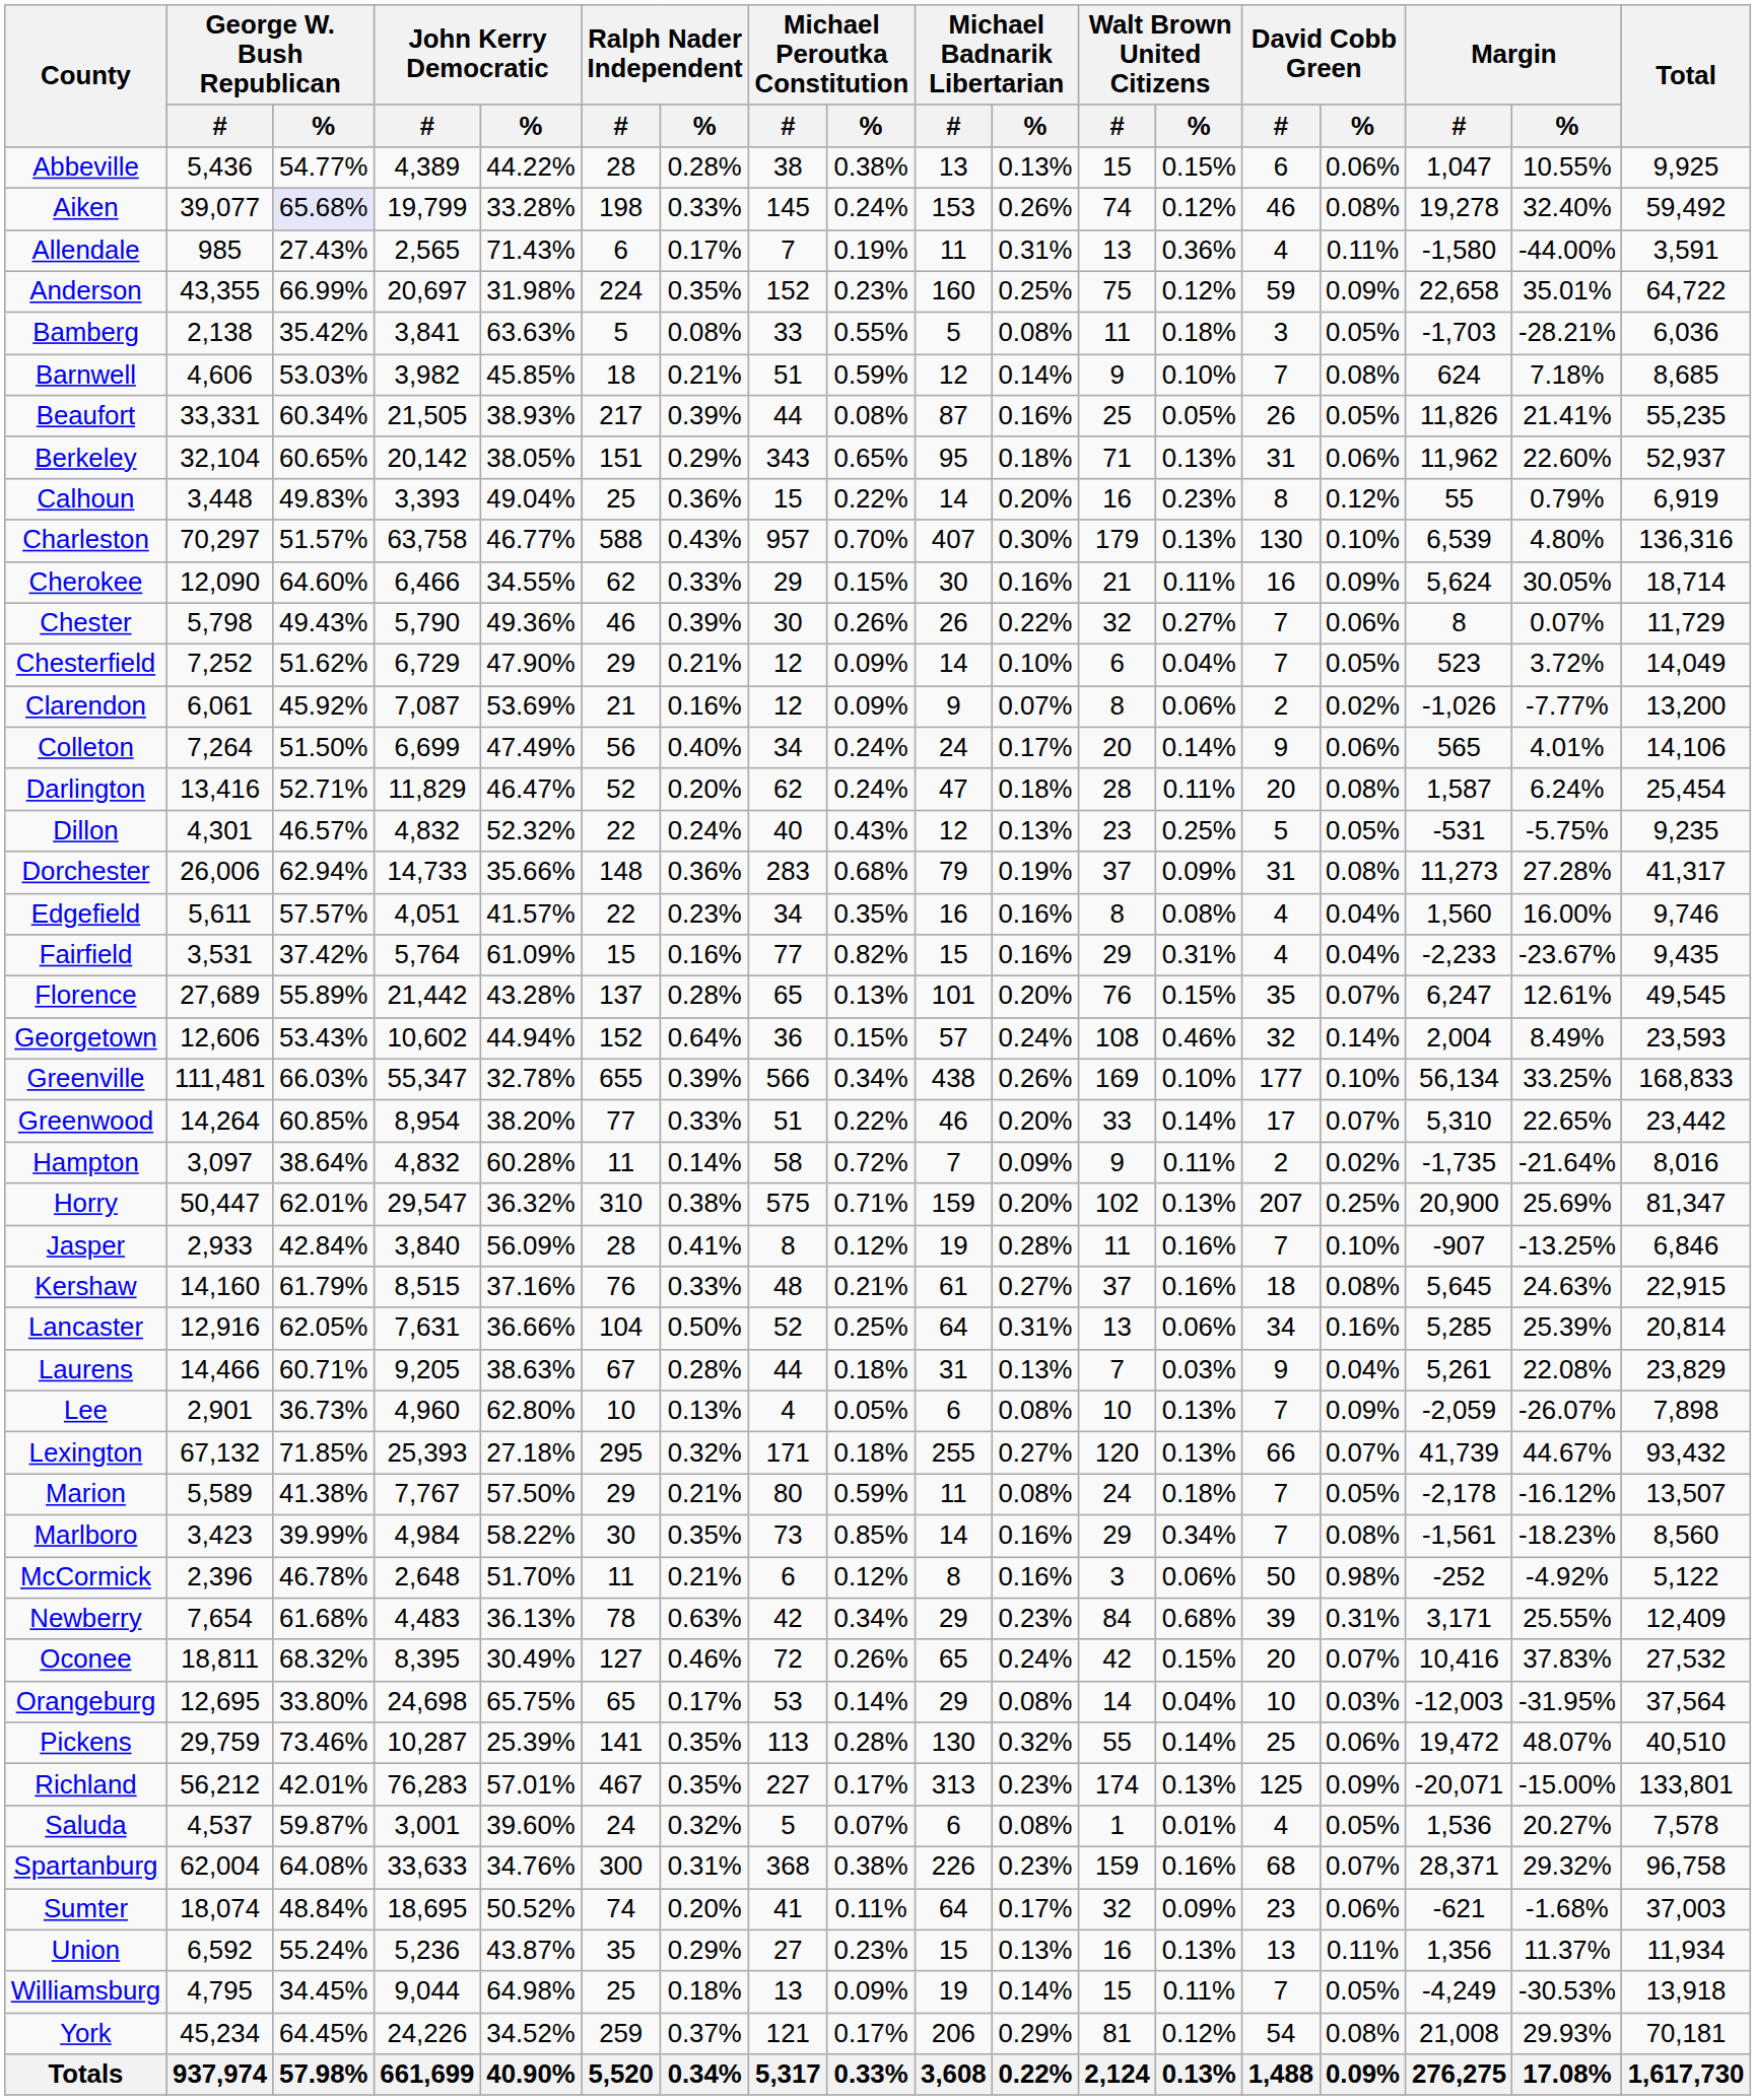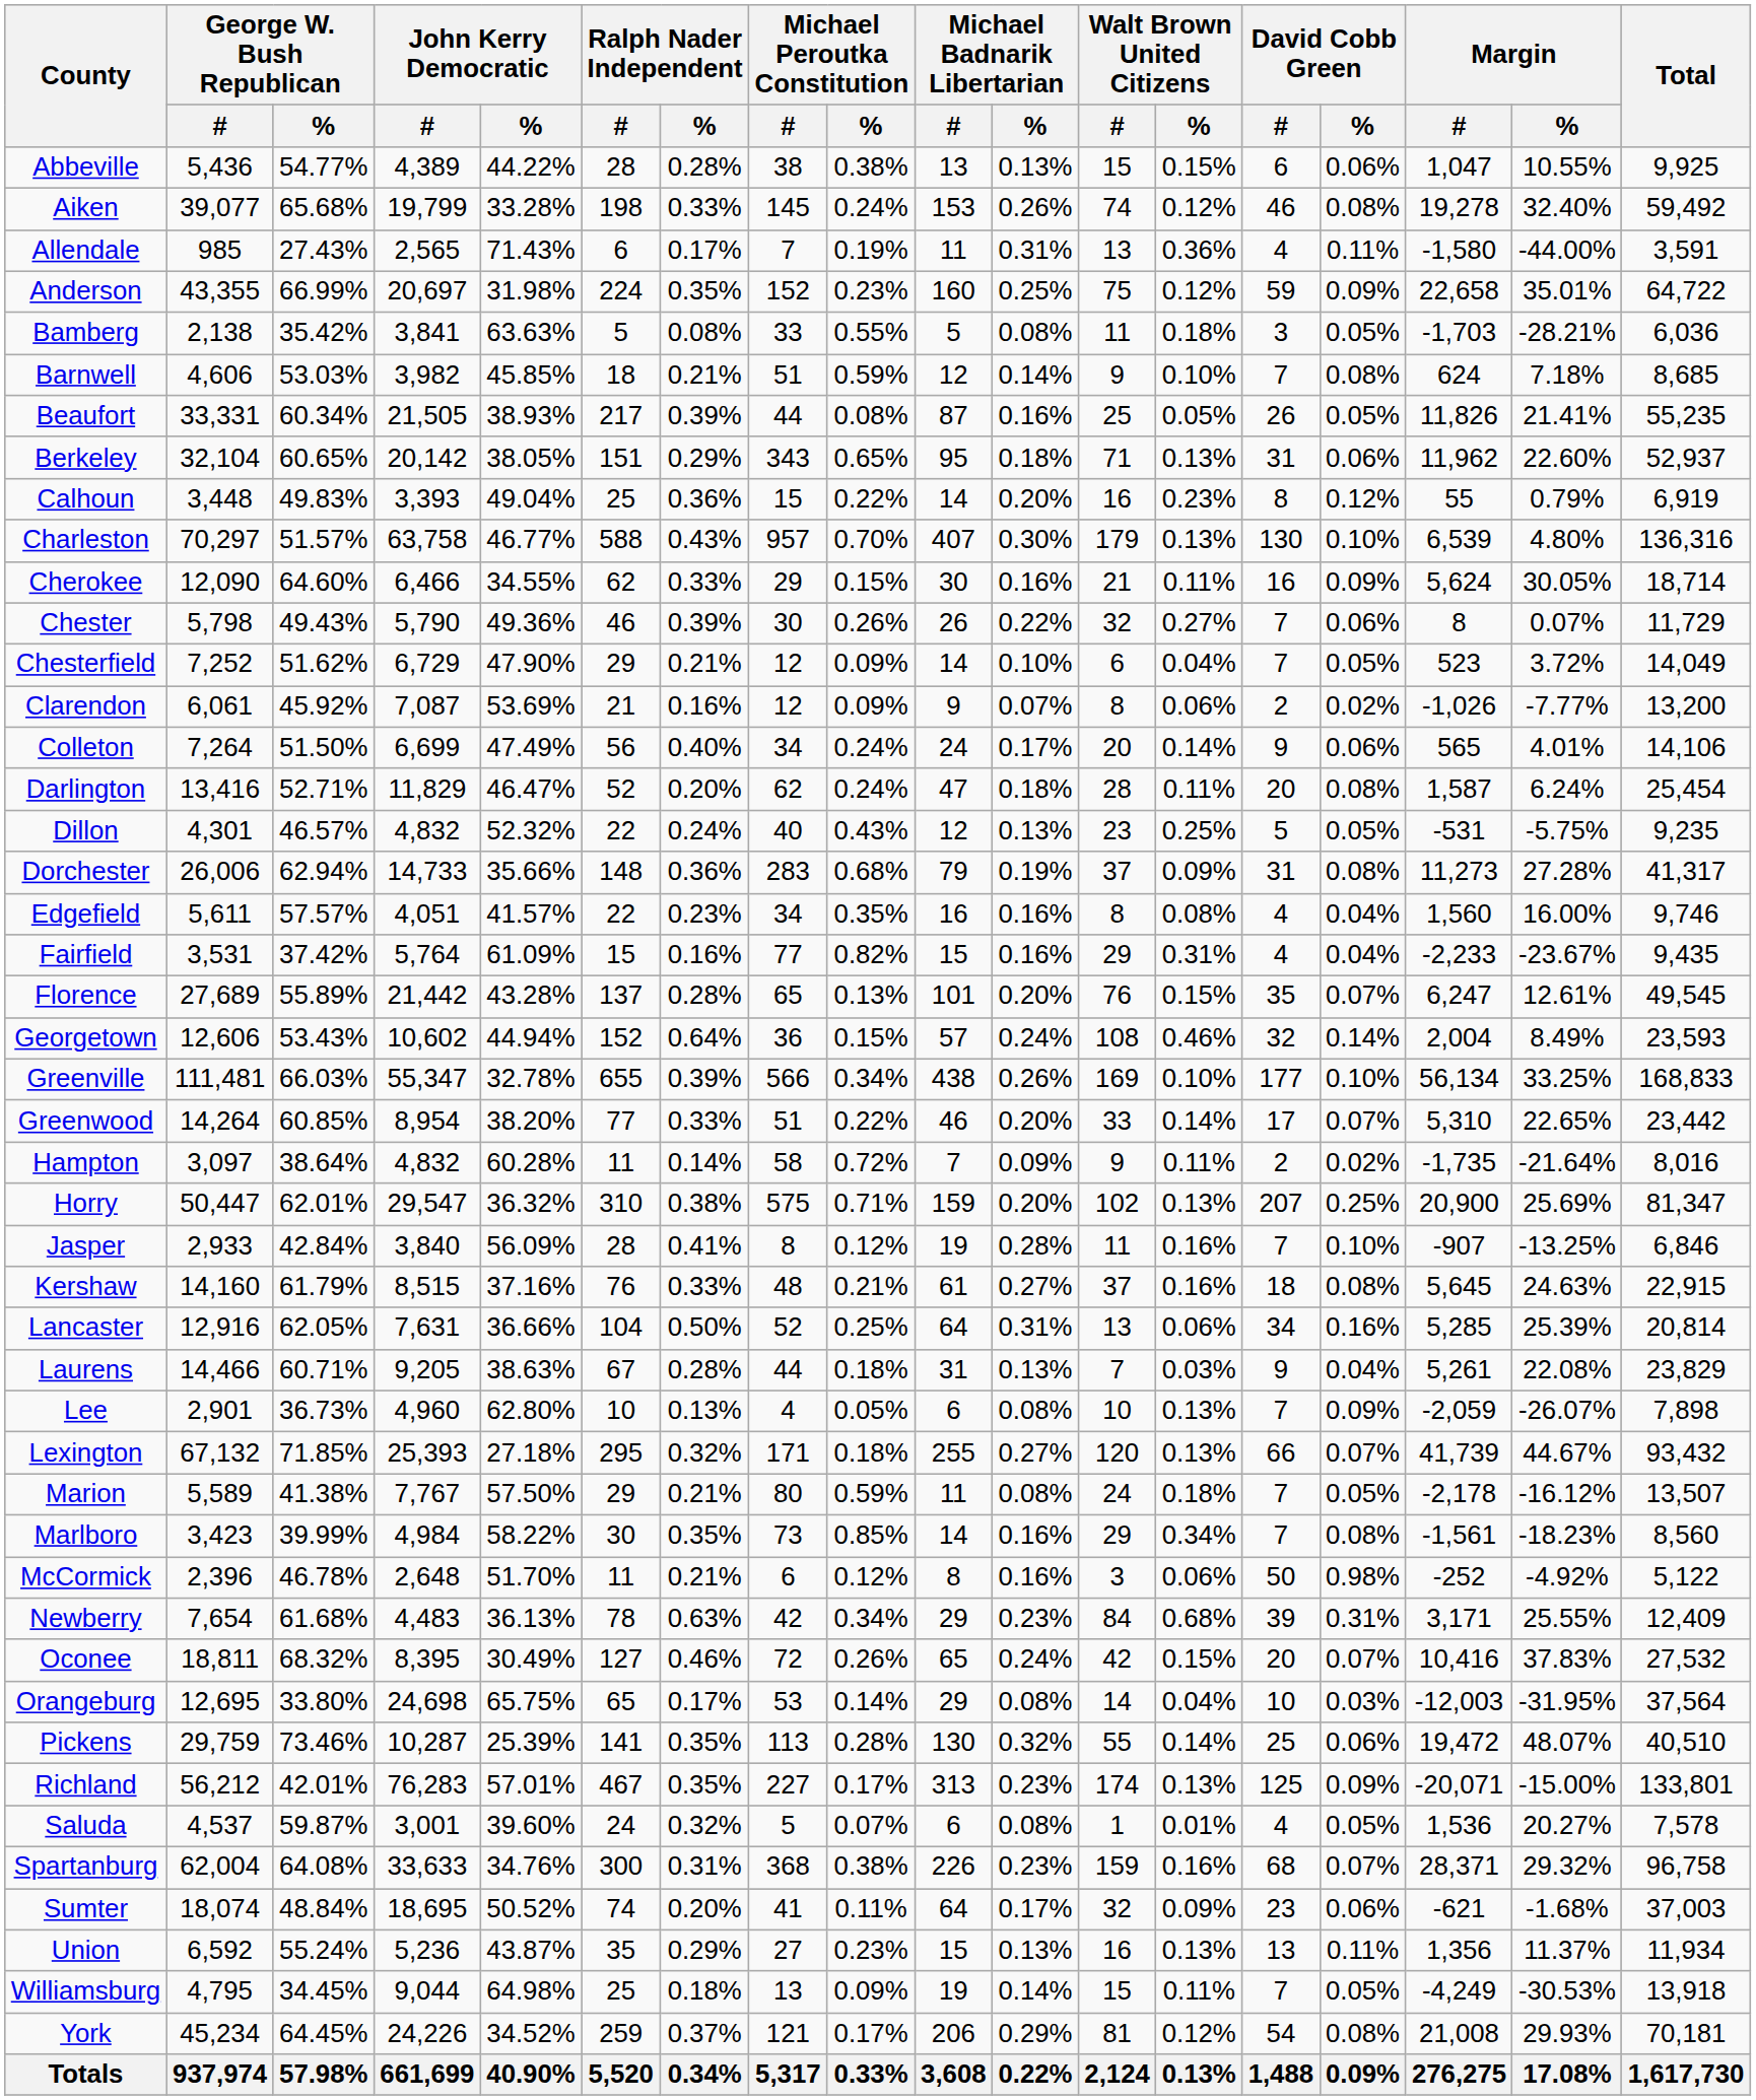Aiken | George W. Bush Republican / %: lavender background -> no background
